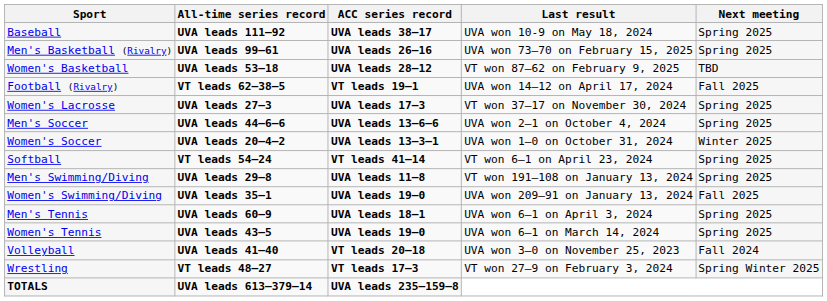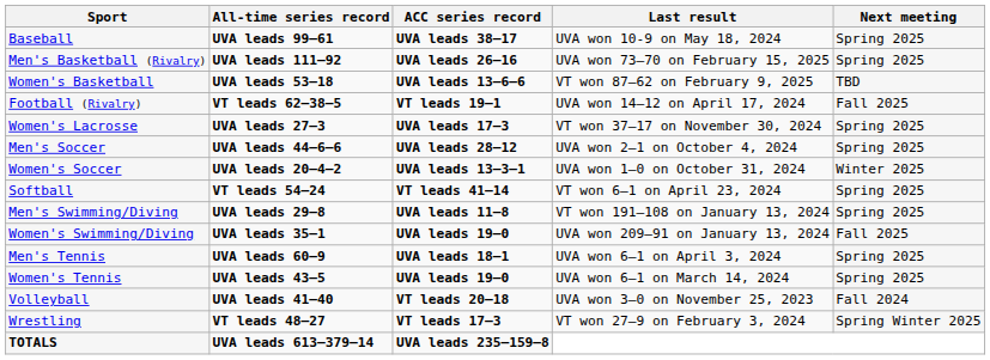Baseball | All-time series record: UVA leads 111–92 -> UVA leads 99–61
Men's Basketball (Rivalry) | All-time series record: UVA leads 99–61 -> UVA leads 111–92
Women's Basketball | ACC series record: UVA leads 28–12 -> UVA leads 13–6–6
Men's Soccer | ACC series record: UVA leads 13–6–6 -> UVA leads 28–12
